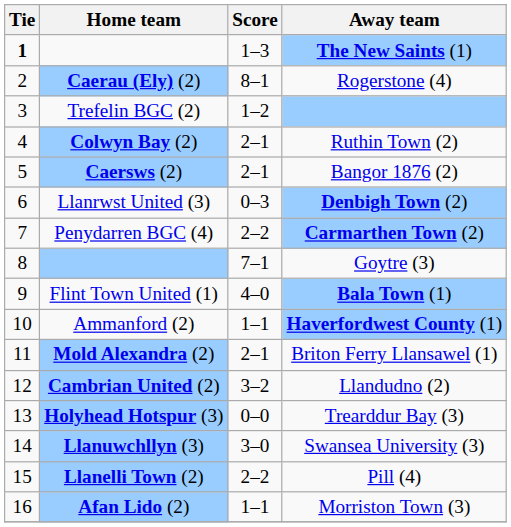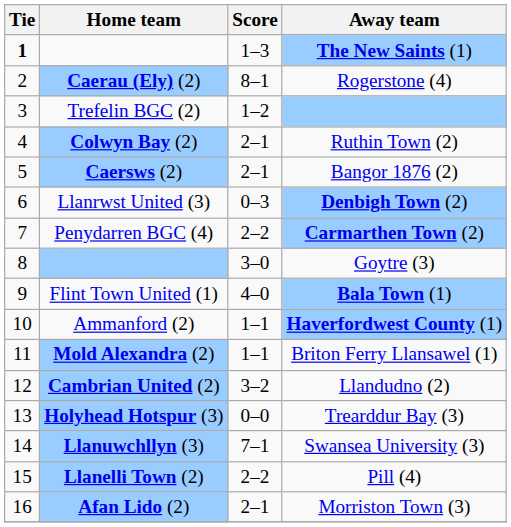Goytre (3) | Score: 7–1 -> 3–0
Briton Ferry Llansawel (1) | Score: 2–1 -> 1–1
Swansea University (3) | Score: 3–0 -> 7–1
Morriston Town (3) | Score: 1–1 -> 2–1
